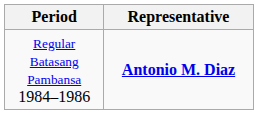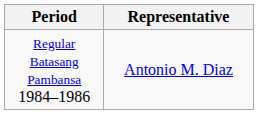Regular Batasang Pambansa 1984–1986 | Representative: bold -> normal
